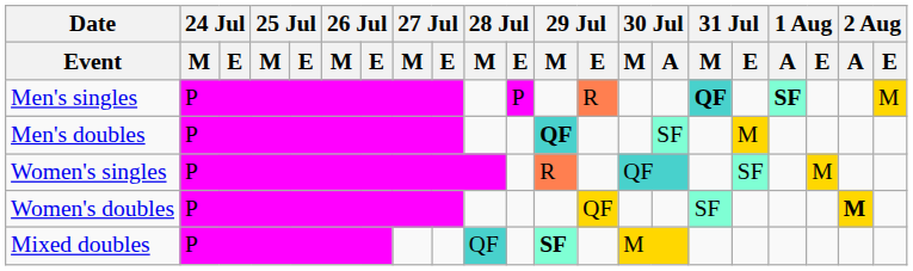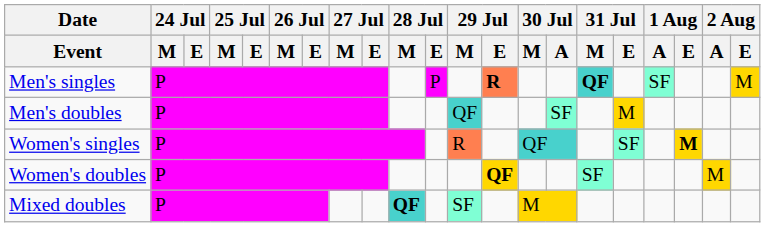Men's singles | 29 Jul / E: normal -> bold
Men's singles | 1 Aug / A: bold -> normal
Men's doubles | 29 Jul / M: bold -> normal
Women's singles | 1 Aug / E: normal -> bold
Women's doubles | 29 Jul / E: normal -> bold
Women's doubles | 2 Aug / A: bold -> normal
Mixed doubles | 28 Jul / M: normal -> bold
Mixed doubles | 29 Jul / M: bold -> normal
